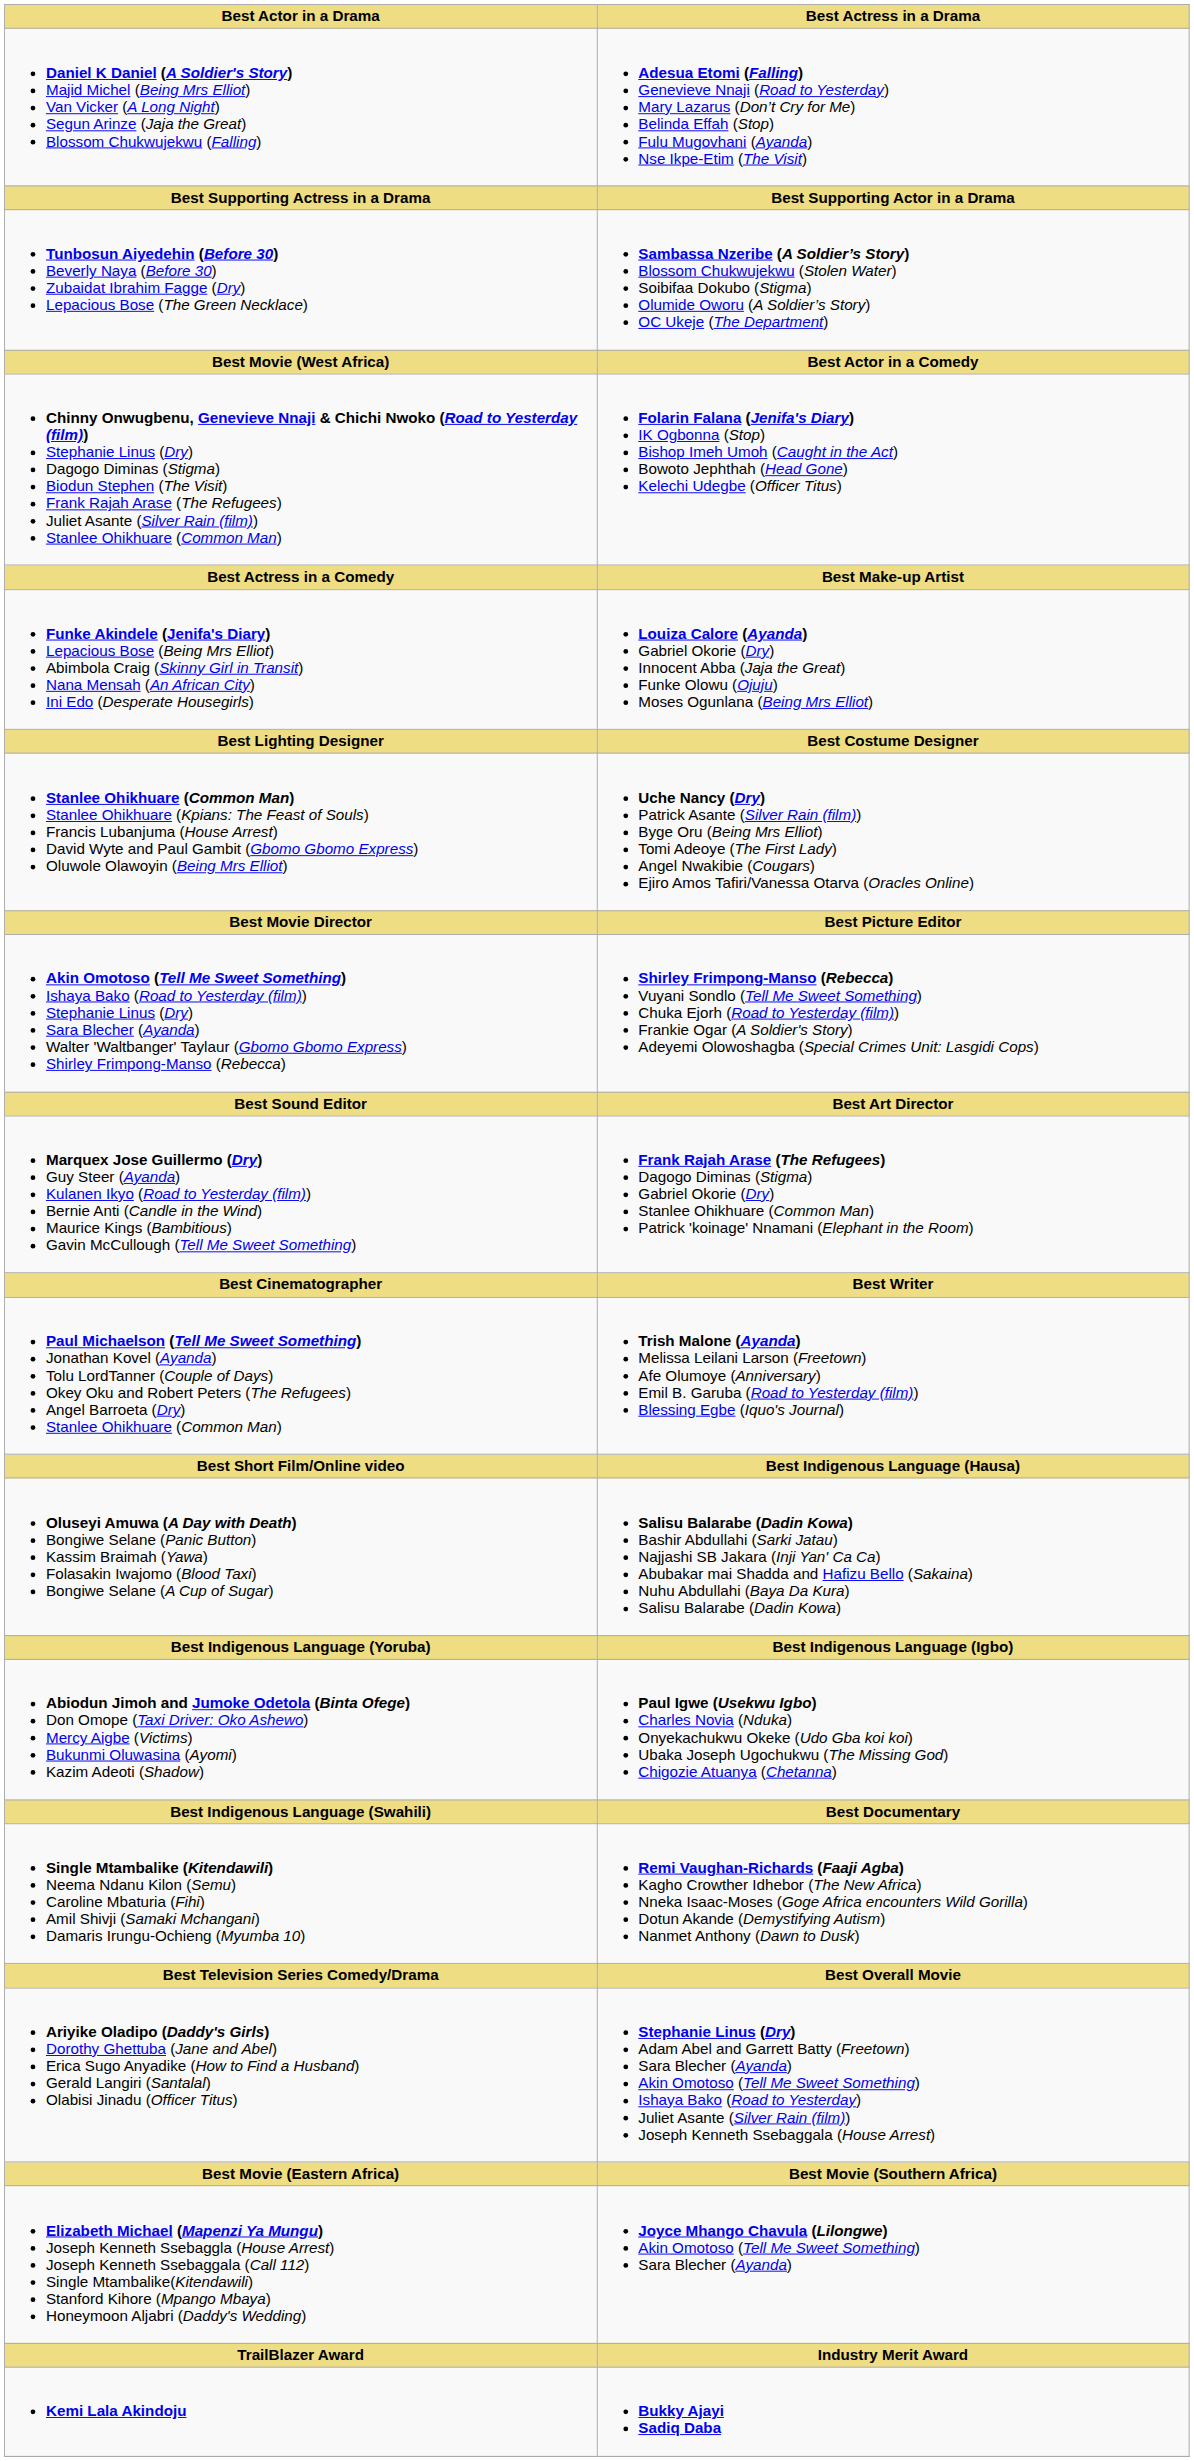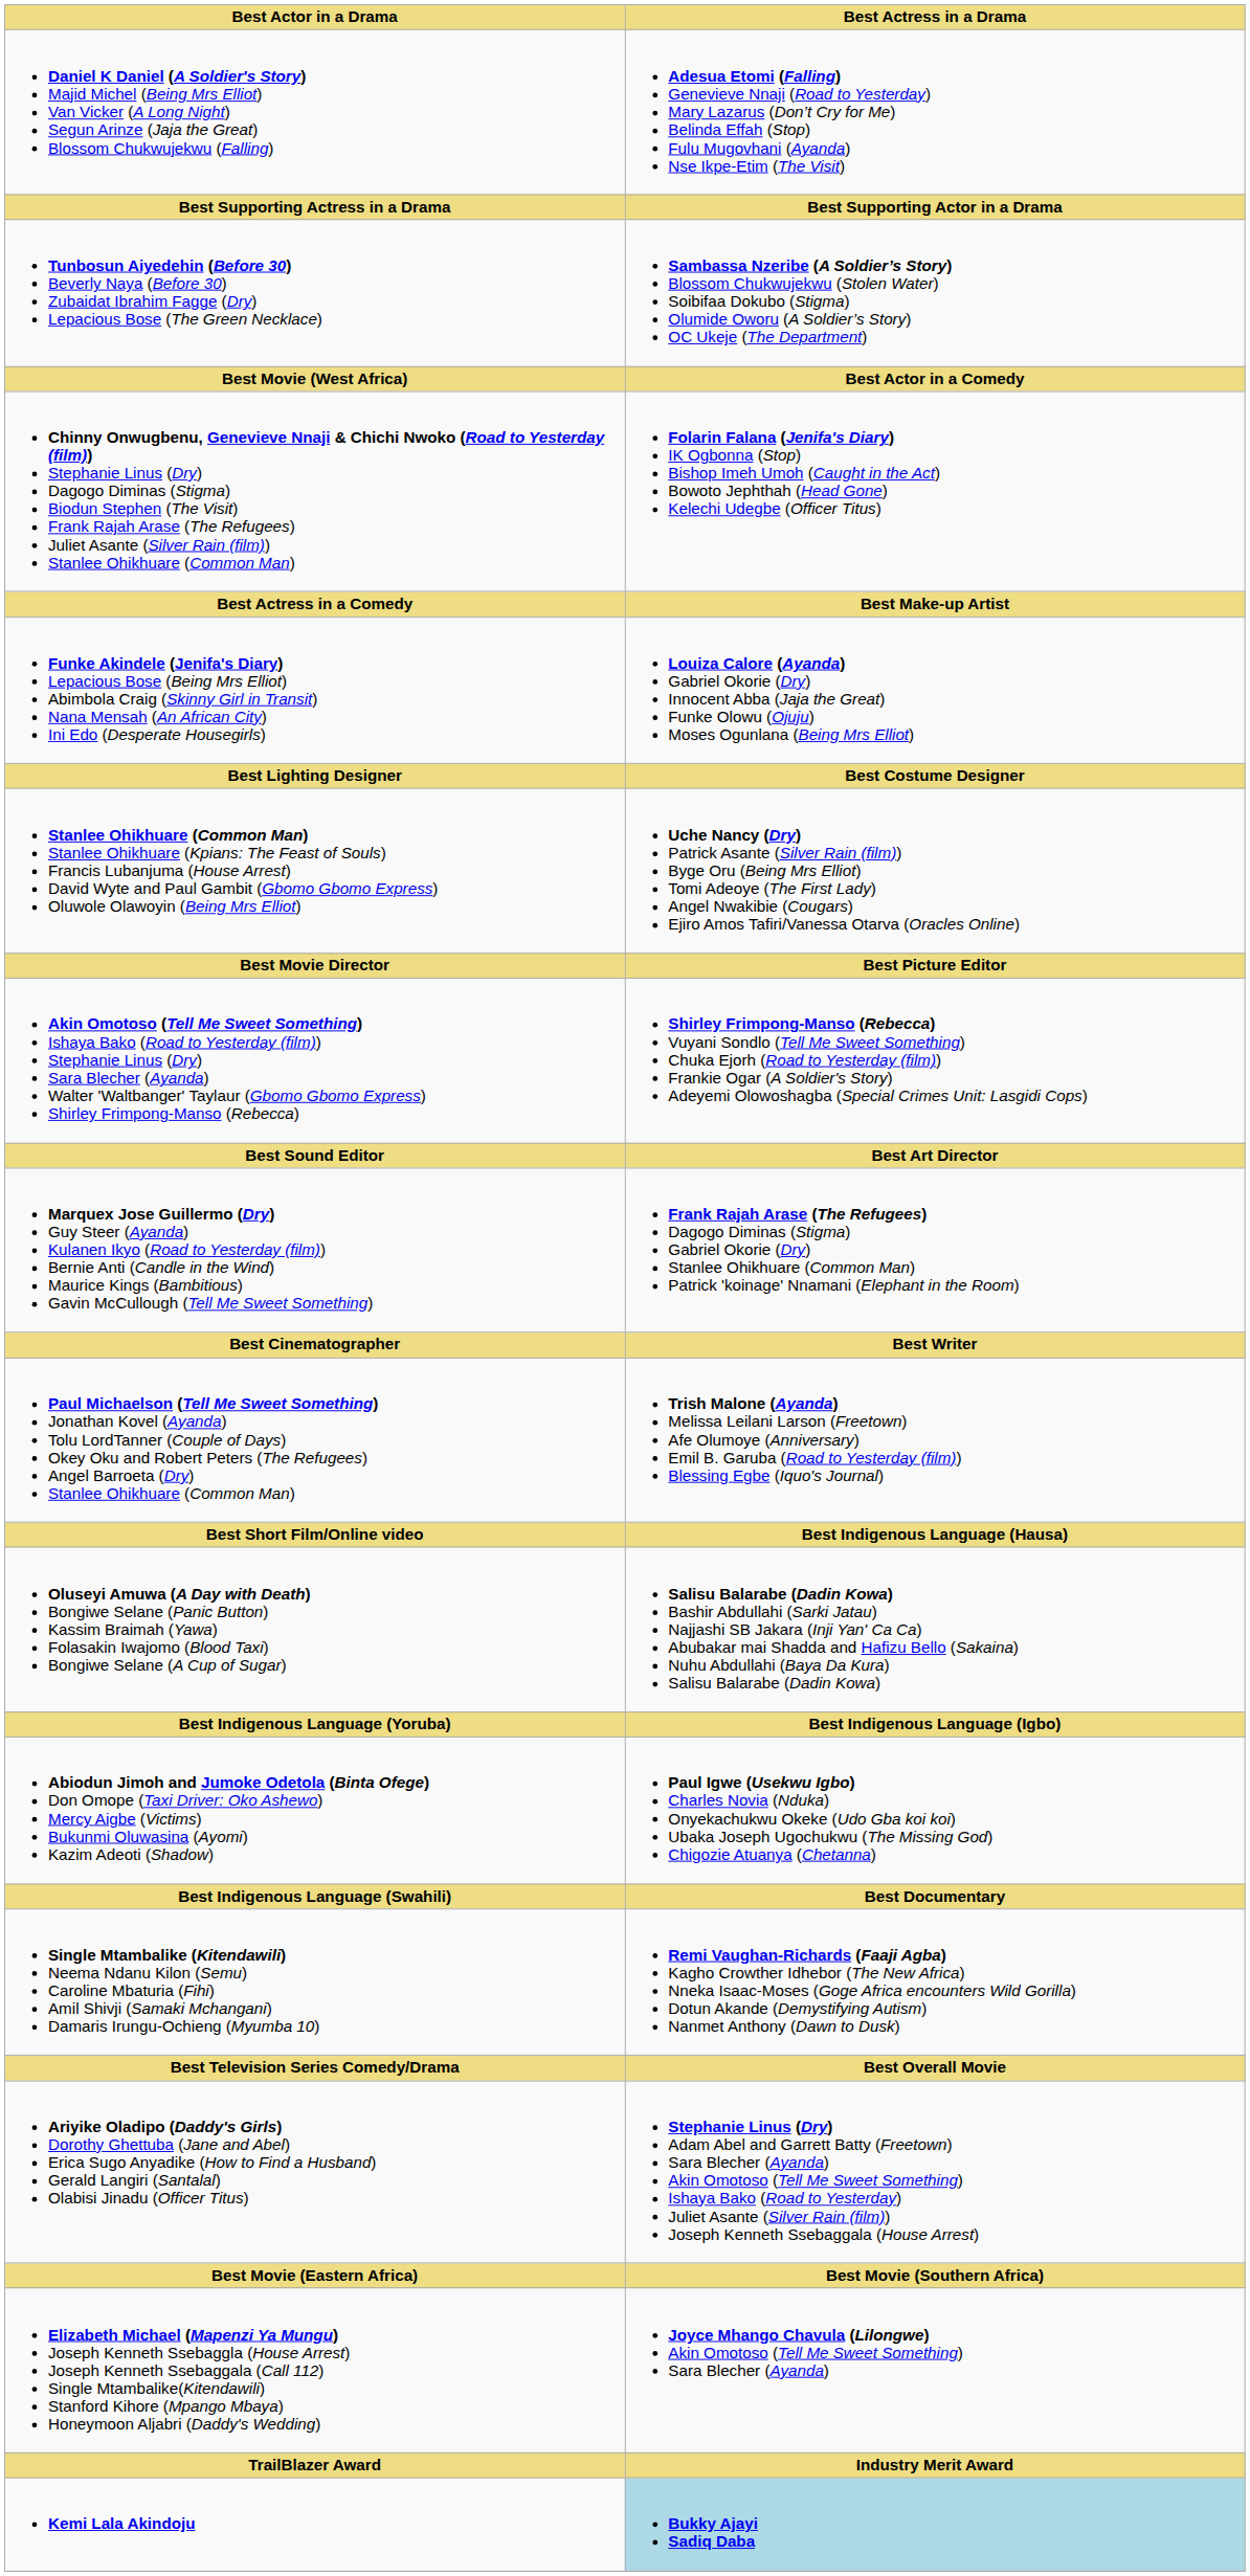Kemi Lala Akindoju | Best Actress in a Drama: no background -> lightblue background
